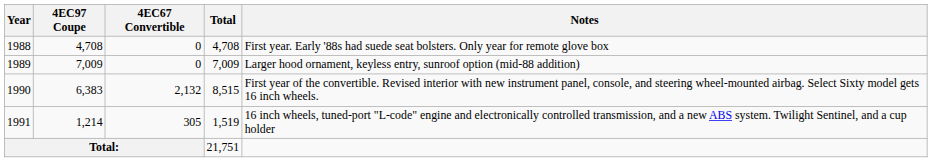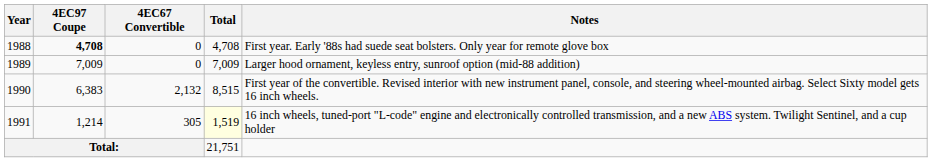1988 | 4EC97 Coupe: normal -> bold
1991 | Total: no background -> lightyellow background
